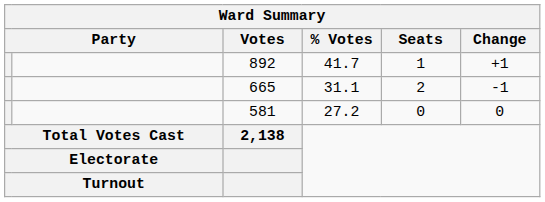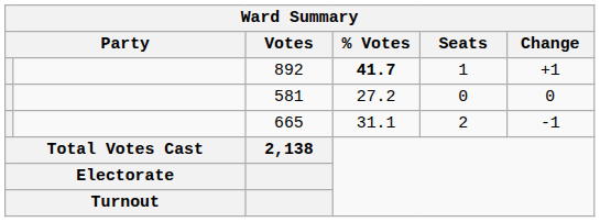892 | % Votes: normal -> bold
rows swapped: 665 <-> 581
